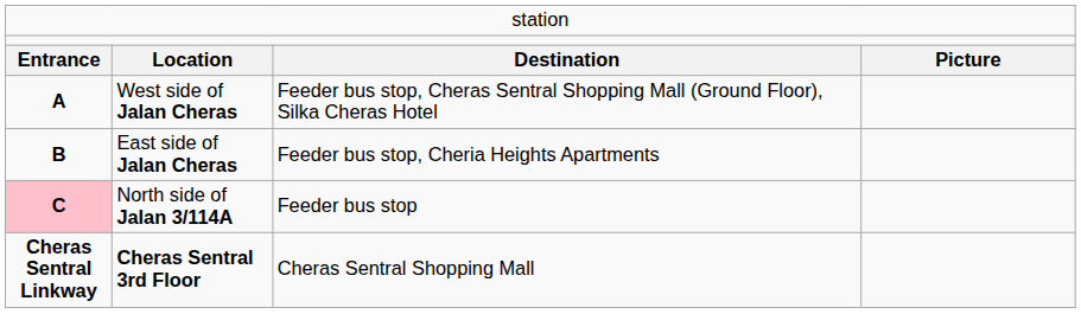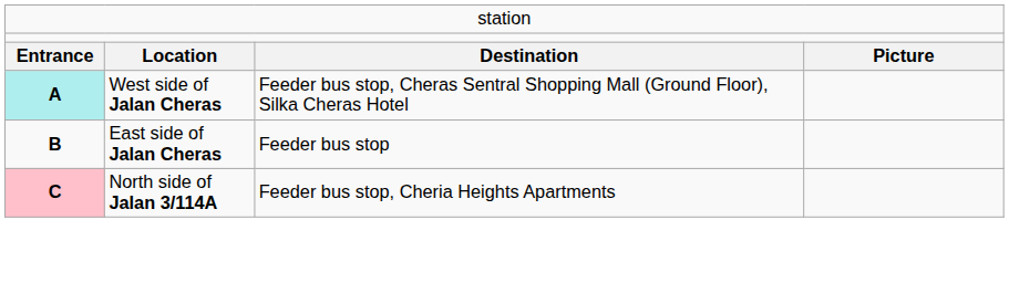West side of Jalan Cheras | column 1: no background -> paleturquoise background
East side of Jalan Cheras | column 3: Feeder bus stop, Cheria Heights Apartments -> Feeder bus stop
North side of Jalan 3/114A | column 3: Feeder bus stop -> Feeder bus stop, Cheria Heights Apartments
- row: Cheras Sentral Linkway | Cheras Sentral 3rd Floor | Cheras Sentral Shopping Mall
